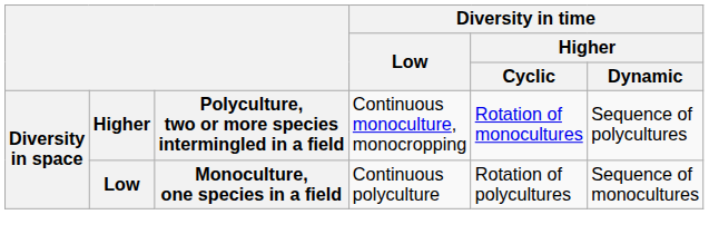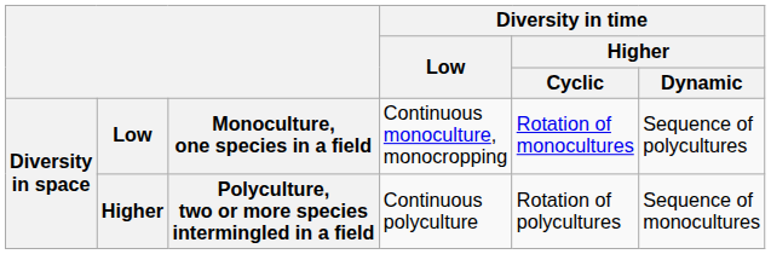row 4 | column 2: Higher -> Low
row 4 | column 3: Polyculture, two or more species intermingled in a field -> Monoculture, one species in a field
row 5 | column 2: Low -> Higher
row 5 | column 3: Monoculture, one species in a field -> Polyculture, two or more species intermingled in a field
